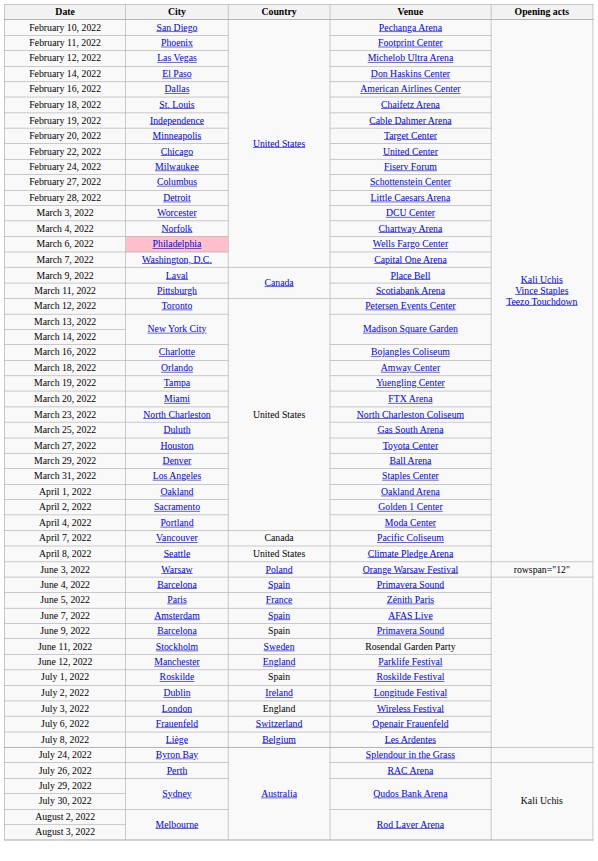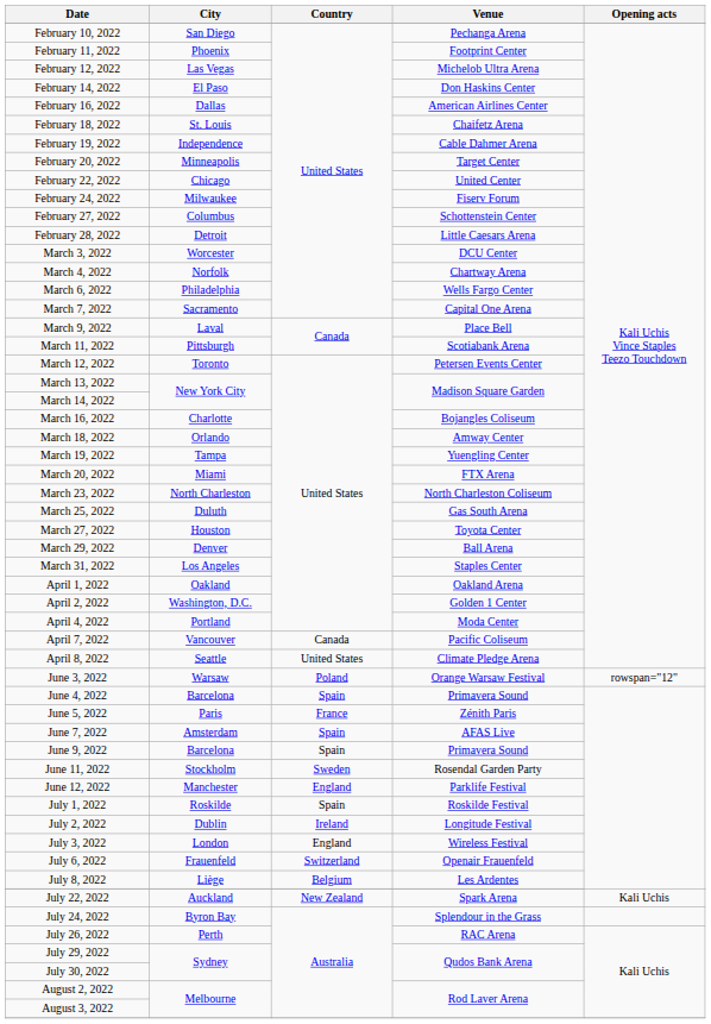March 6, 2022 | City: pink background -> no background
March 7, 2022 | City: Washington, D.C. -> Sacramento
April 2, 2022 | City: Sacramento -> Washington, D.C.
+ row: July 22, 2022 | Auckland | New Zealand | Spark Arena | Kali Uchis
